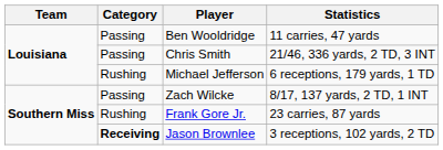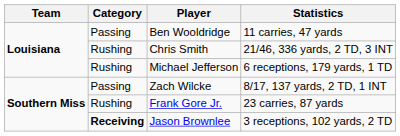Chris Smith | Category: Passing -> Rushing
